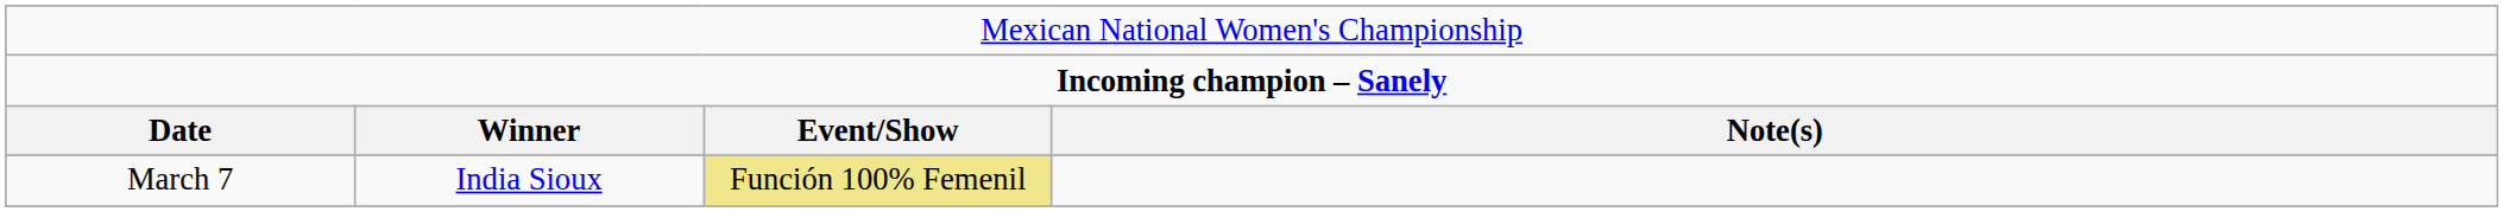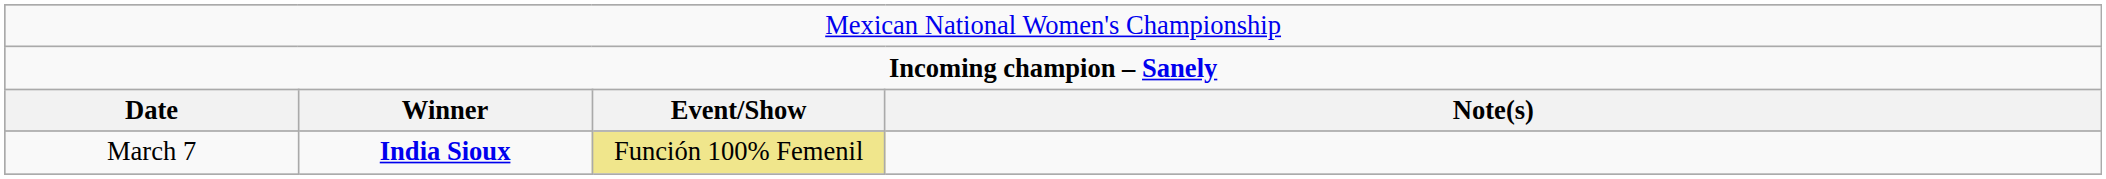March 7 | column 2: normal -> bold
